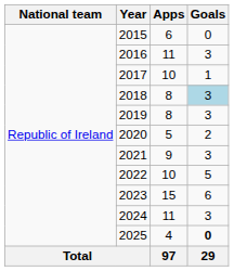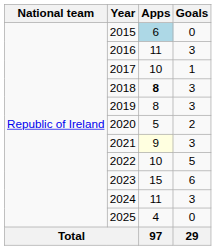2015 | Apps: no background -> lightblue background
2018 | Apps: normal -> bold
2018 | Goals: lightblue background -> no background
2021 | Apps: no background -> lightyellow background
2025 | Goals: bold -> normal
